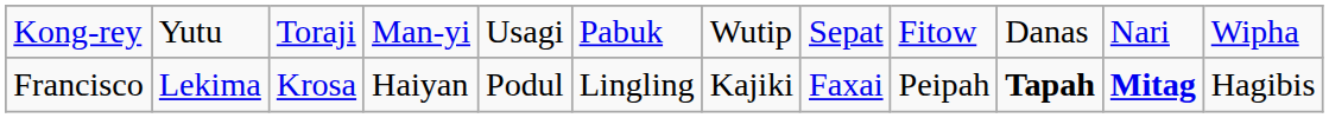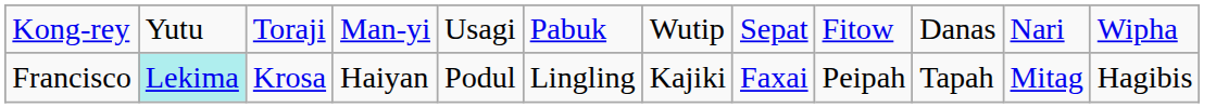Francisco | column 2: no background -> paleturquoise background
Francisco | column 10: bold -> normal
Francisco | column 11: bold -> normal
